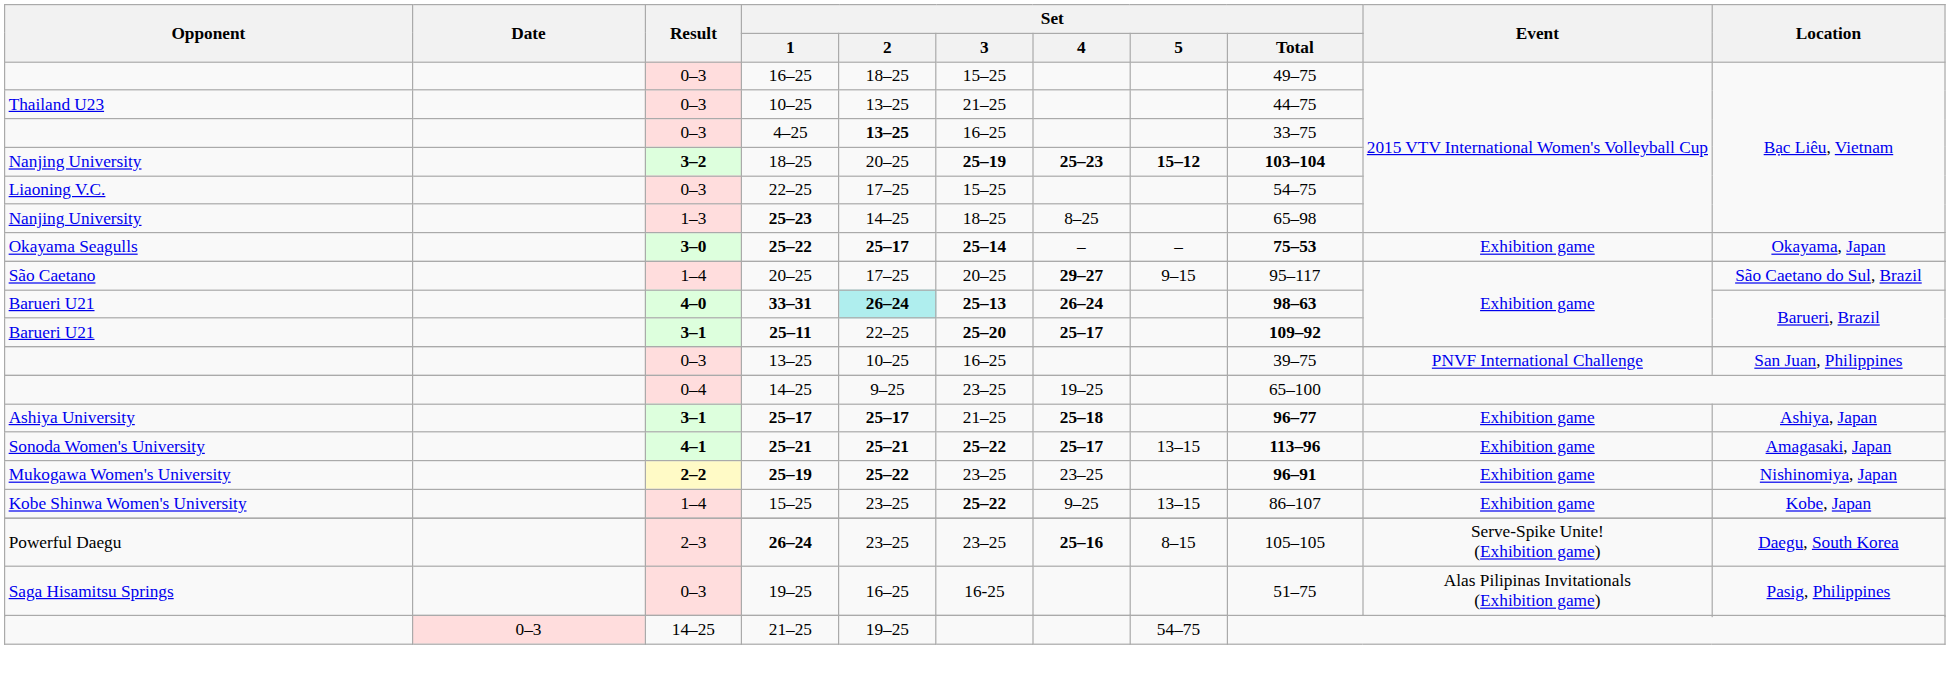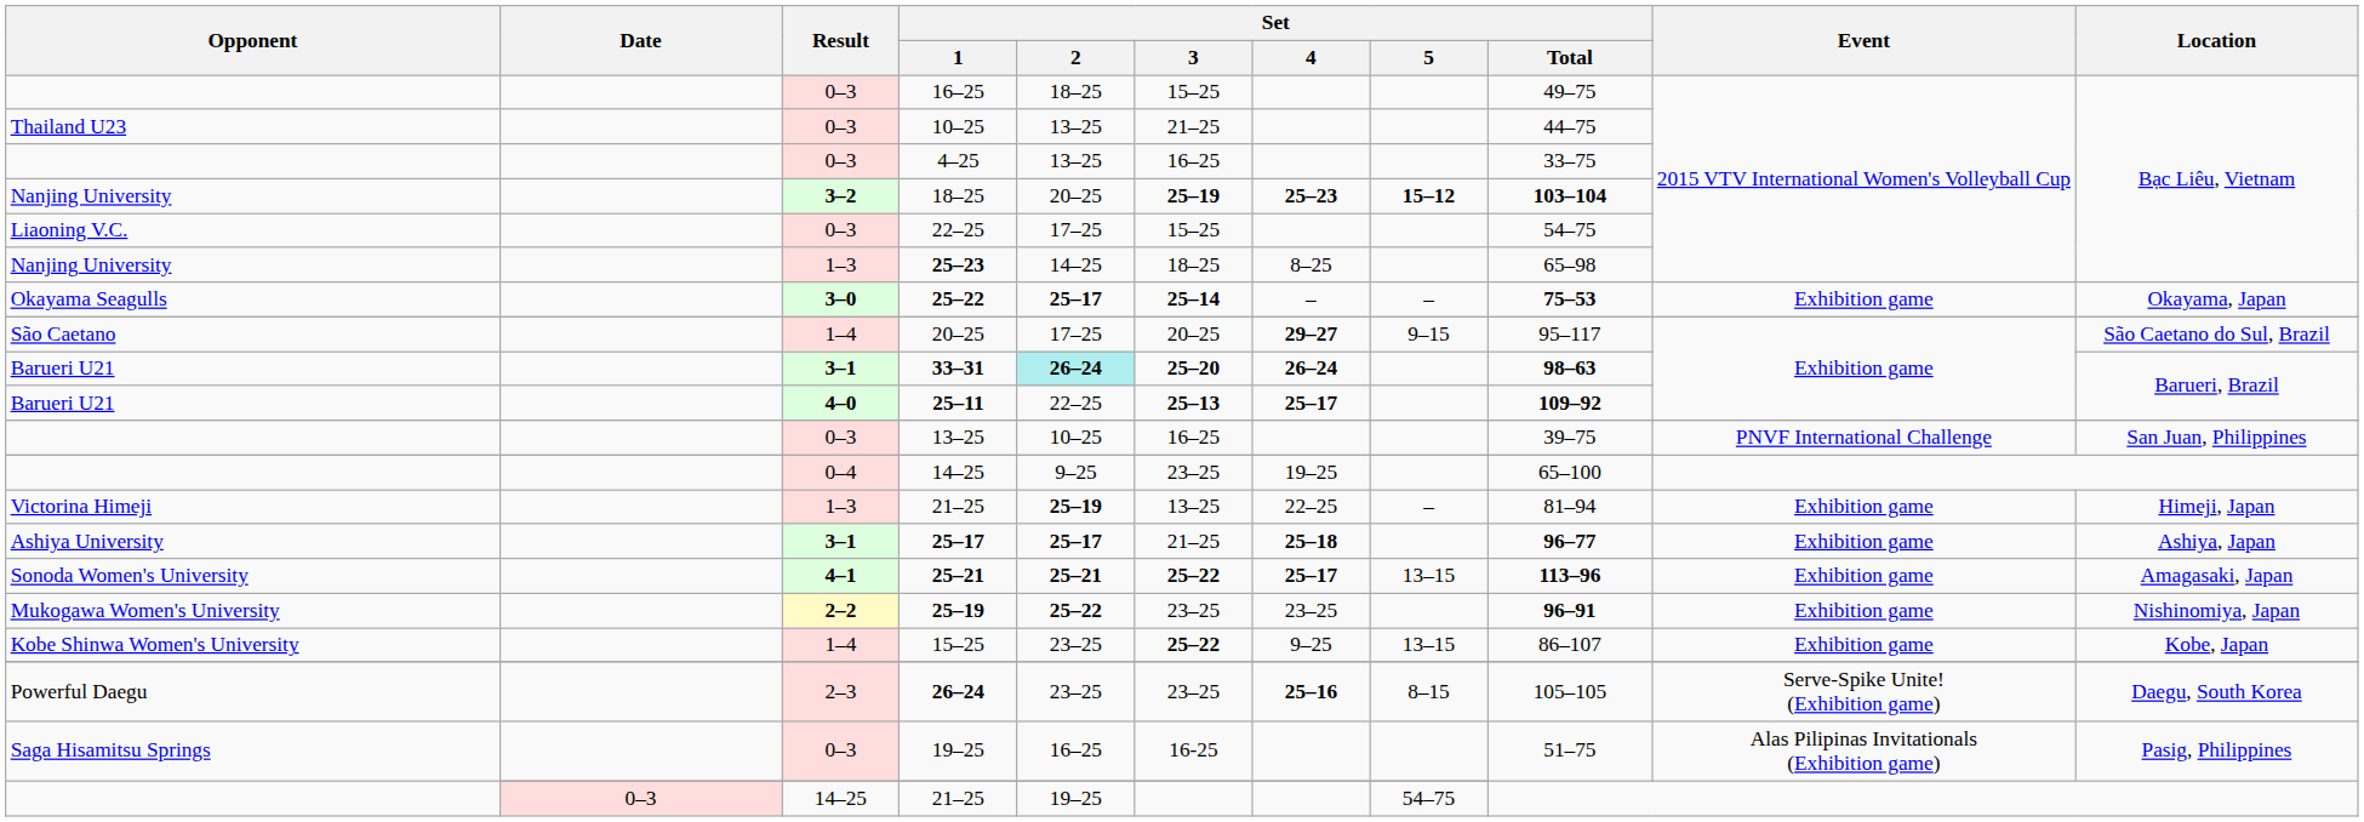4–25 | Set / 2: bold -> normal
33–31 | Result: 4–0 -> 3–1
33–31 | Set / 3: 25–13 -> 25–20
25–11 | Result: 3–1 -> 4–0
25–11 | Set / 3: 25–20 -> 25–13
+ row: Victorina Himeji | 1–3 | 21–25 | 25–19 | 13–25 | 22–25 | – | 81–94 | Exhibition game | Himeji, Japan
